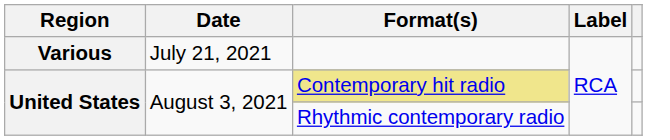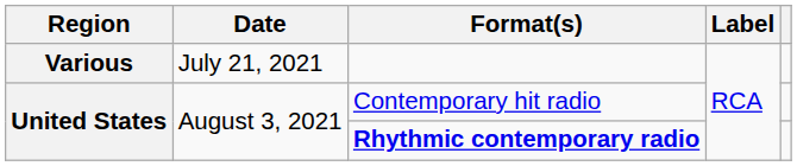Contemporary hit radio | Format(s): khaki background -> no background
Rhythmic contemporary radio | Format(s): normal -> bold
